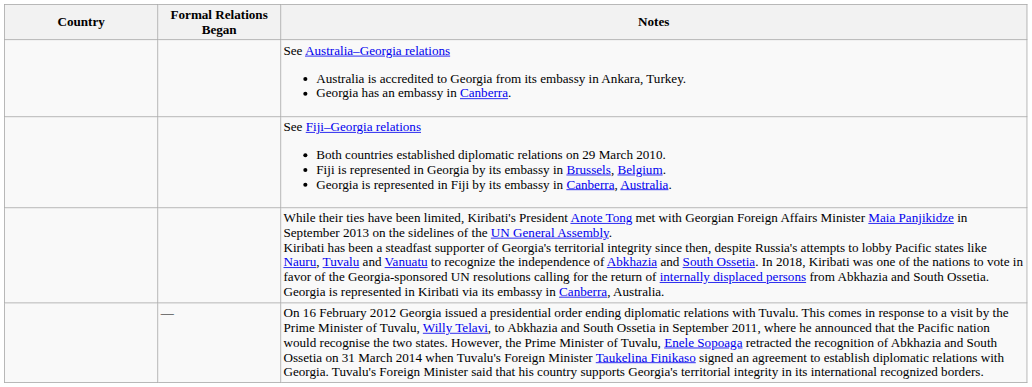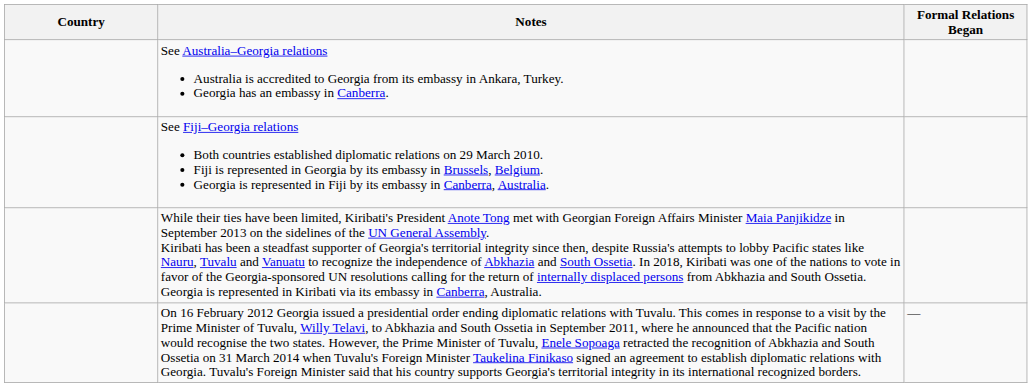columns swapped: Formal Relations Began <-> Notes
